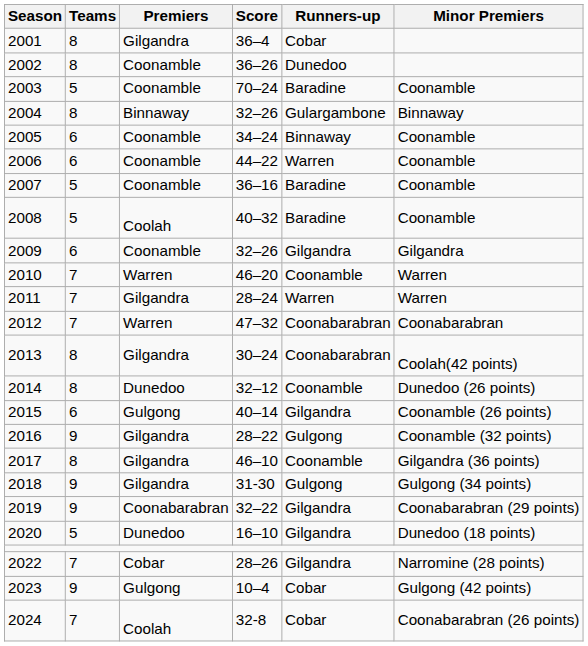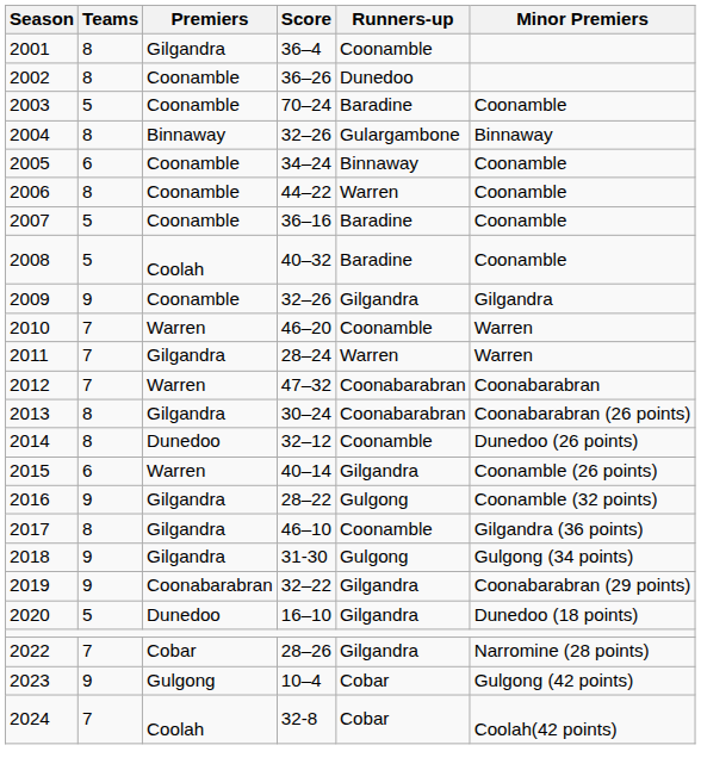2001 | Runners-up: Cobar -> Coonamble
2006 | Teams: 6 -> 8
2009 | Teams: 6 -> 9
2013 | Minor Premiers: Coolah(42 points) -> Coonabarabran (26 points)
2015 | Premiers: Gulgong -> Warren
2024 | Minor Premiers: Coonabarabran (26 points) -> Coolah(42 points)
